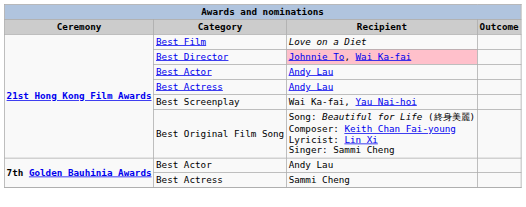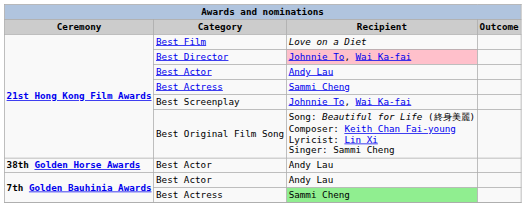21st Hong Kong Film Awards / Best Actress | Recipient: Andy Lau -> Sammi Cheng
Best Screenplay | Recipient: Wai Ka-fai, Yau Nai-hoi -> Johnnie To, Wai Ka-fai
+ row: 38th Golden Horse Awards | Best Actor | Andy Lau
7th Golden Bauhinia Awards / Best Actress | Recipient: no background -> lightgreen background
